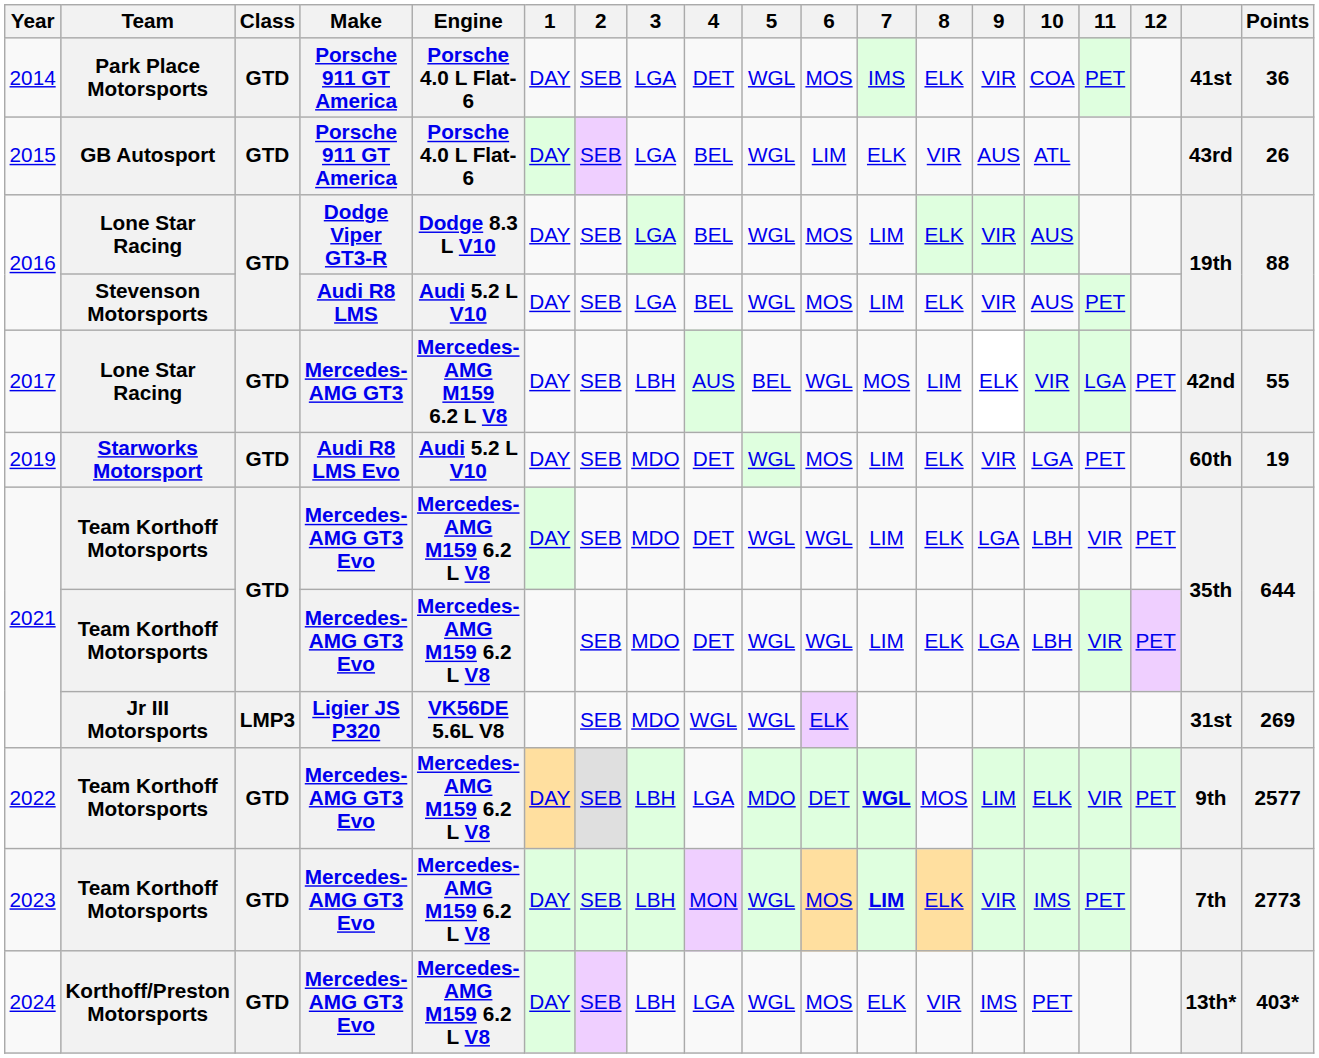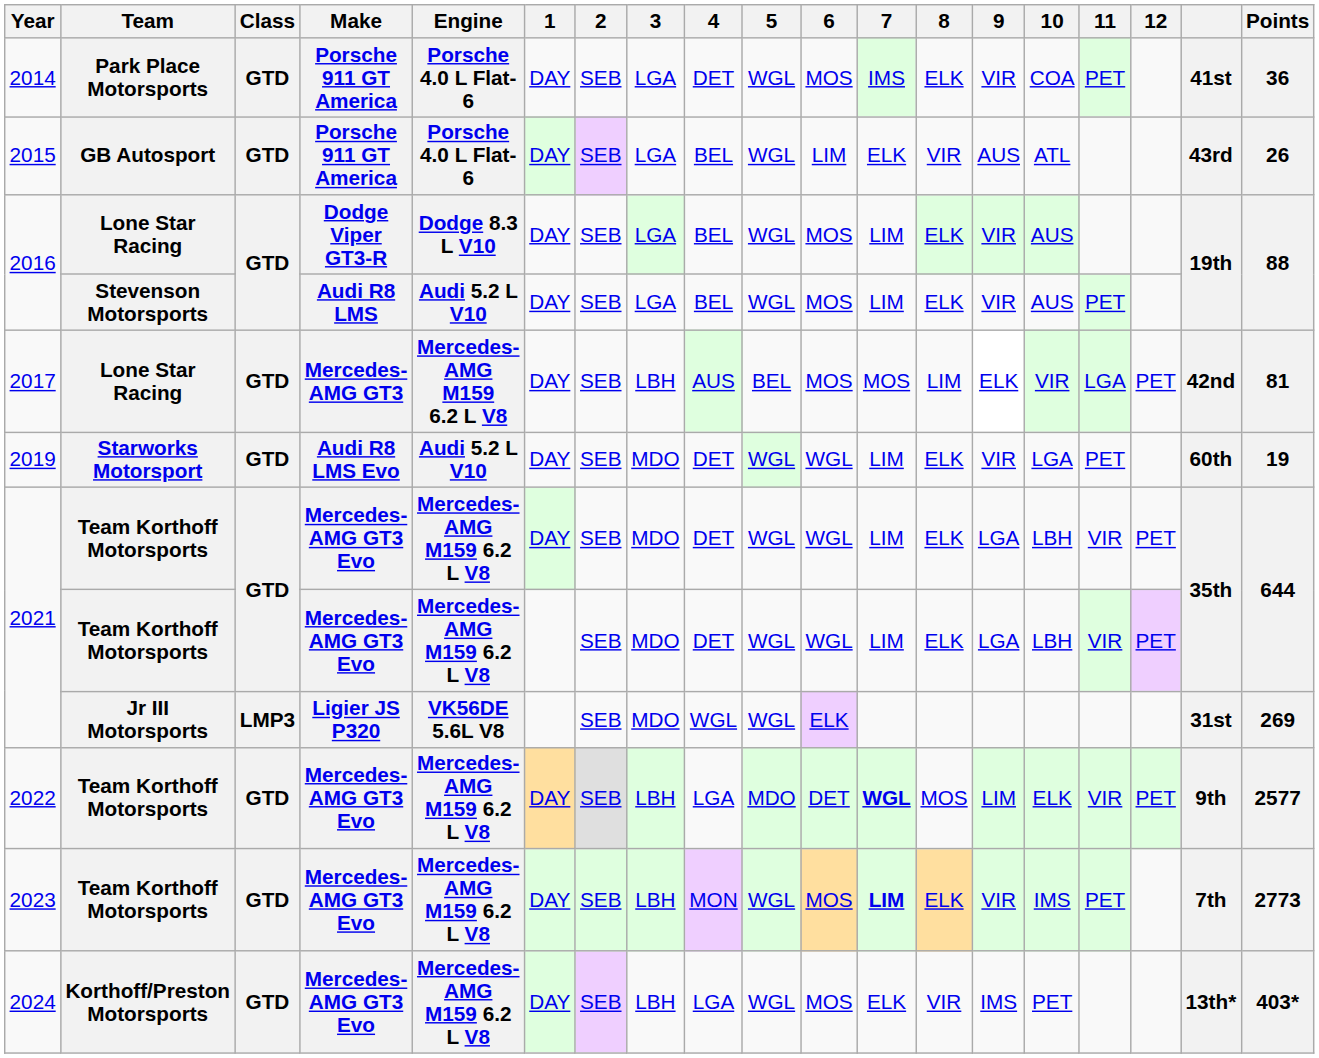2017 | 6: WGL -> MOS
2017 | Points: 55 -> 81
2019 | 6: MOS -> WGL
